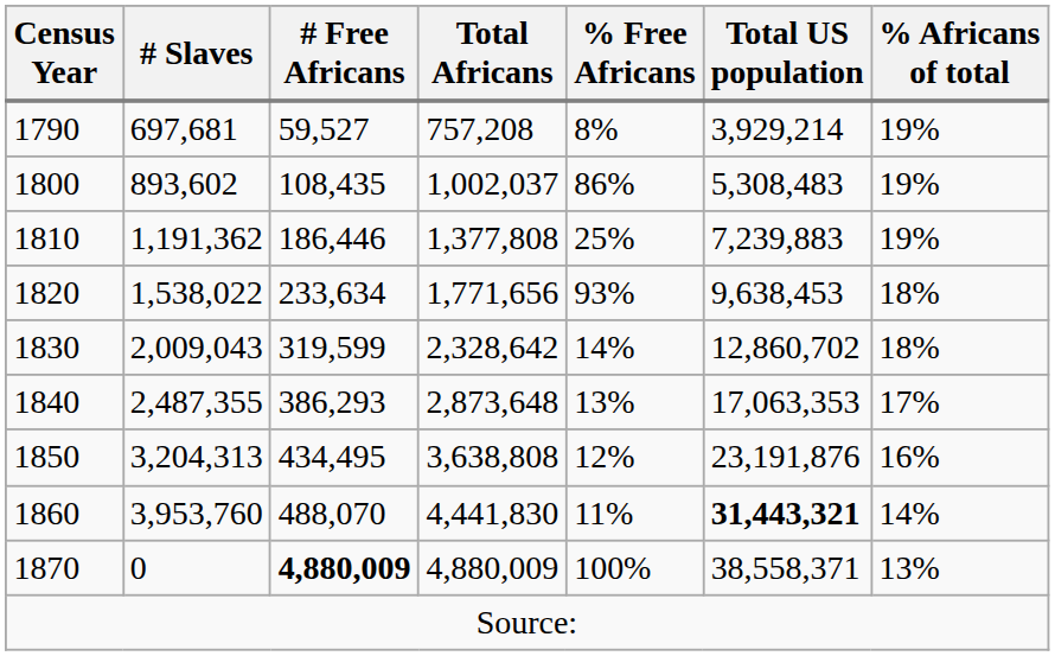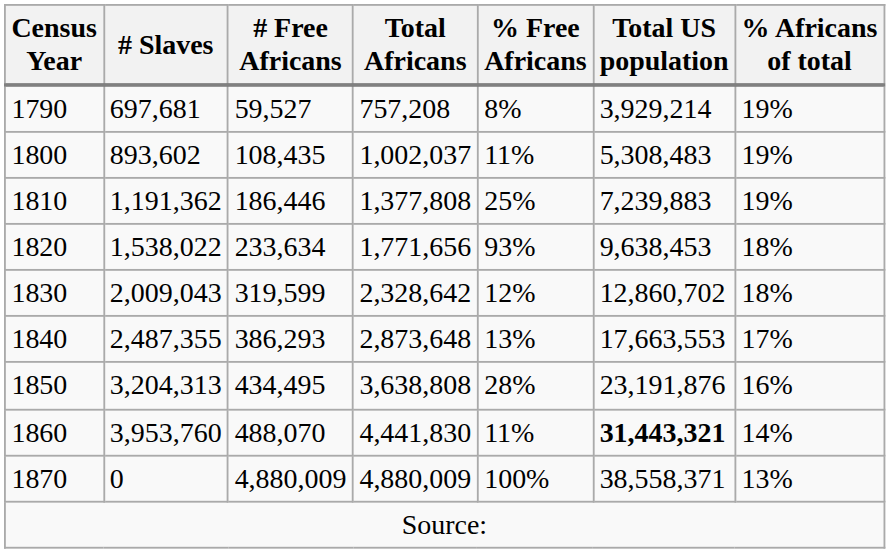1800 | % Free Africans: 86% -> 11%
1830 | % Free Africans: 14% -> 12%
1840 | Total US population: 17,063,353 -> 17,663,553
1850 | % Free Africans: 12% -> 28%
1870 | # Free Africans: bold -> normal
